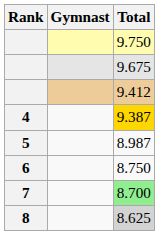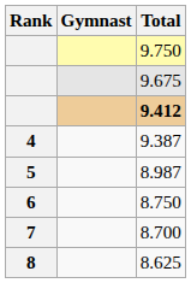9.412 | Total: normal -> bold
9.387 | Total: gold background -> no background
8.700 | Total: lightgreen background -> no background
8.625 | Total: lightgrey background -> no background
